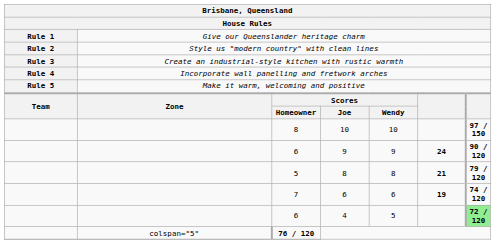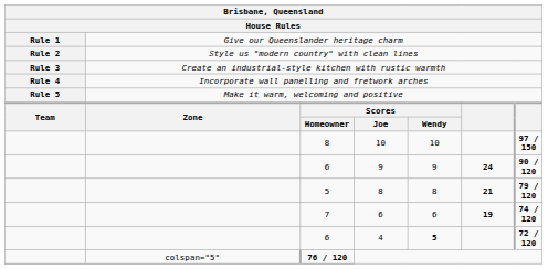4 | column 5: normal -> bold
4 | column 7: lightgreen background -> no background
